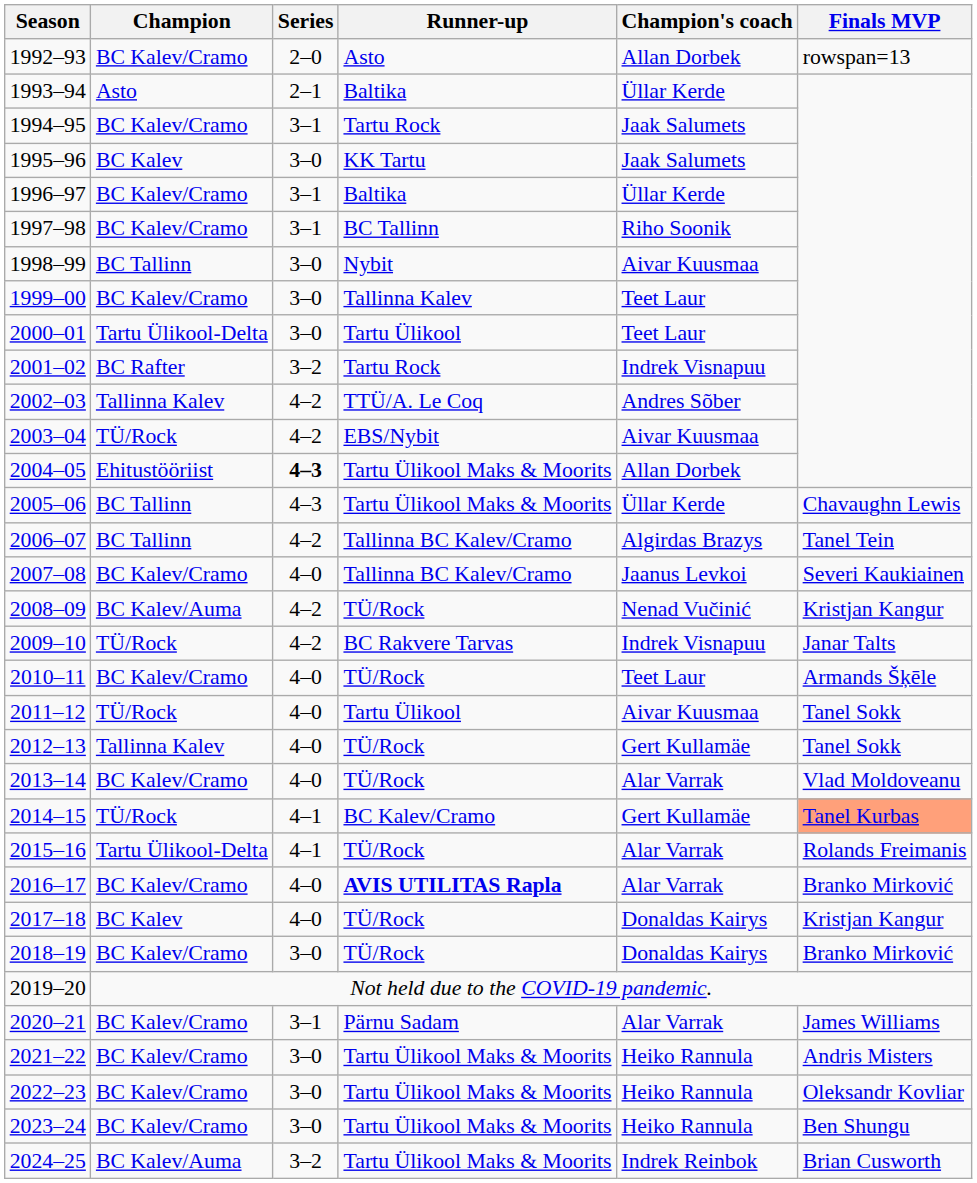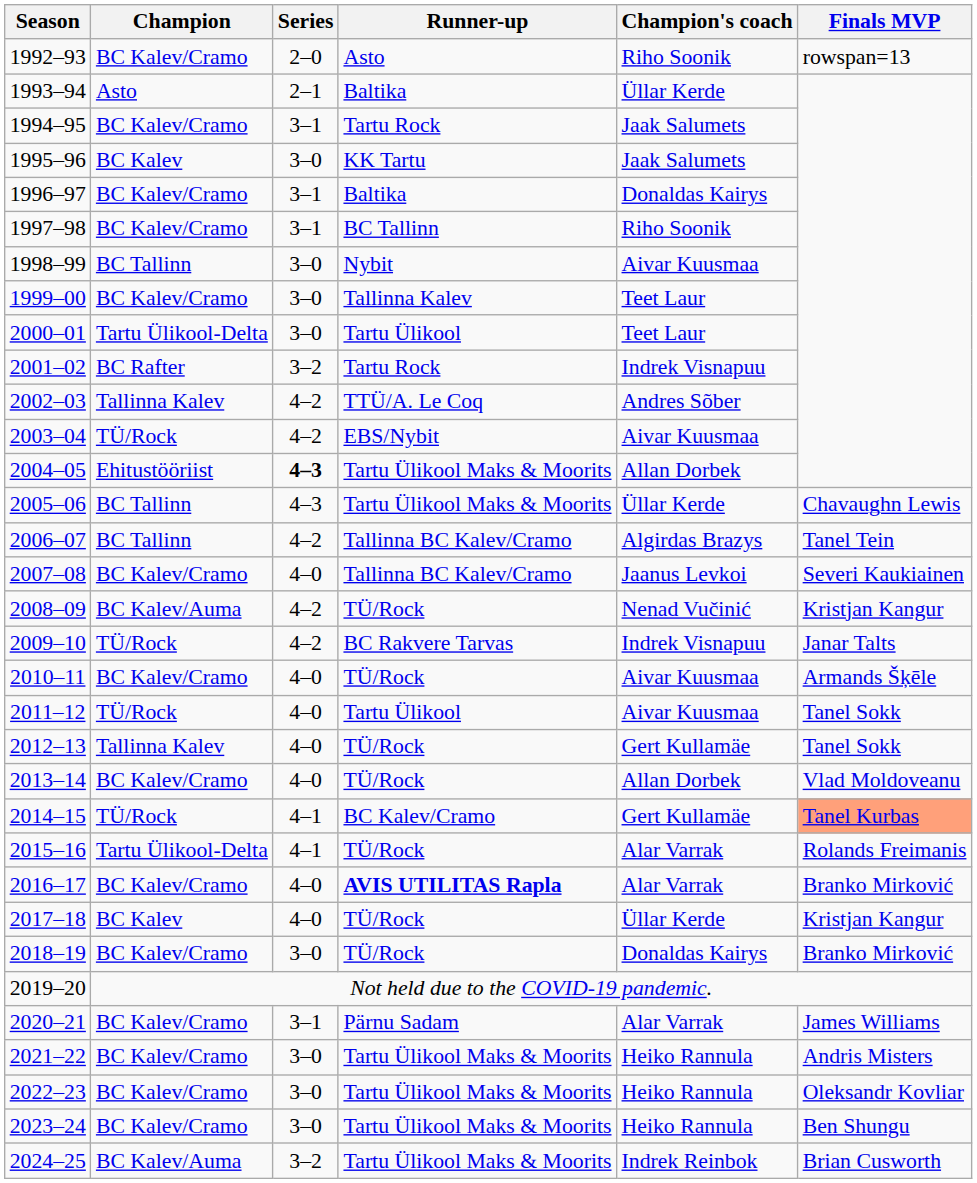1992–93 | Champion's coach: Allan Dorbek -> Riho Soonik
1996–97 | Champion's coach: Üllar Kerde -> Donaldas Kairys
2010–11 | Champion's coach: Teet Laur -> Aivar Kuusmaa
2013–14 | Champion's coach: Alar Varrak -> Allan Dorbek
2017–18 | Champion's coach: Donaldas Kairys -> Üllar Kerde
